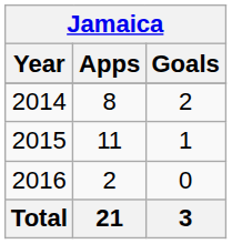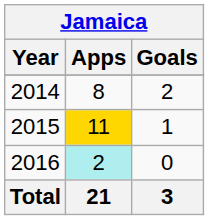2015 | Apps: no background -> gold background
2016 | Apps: no background -> paleturquoise background
